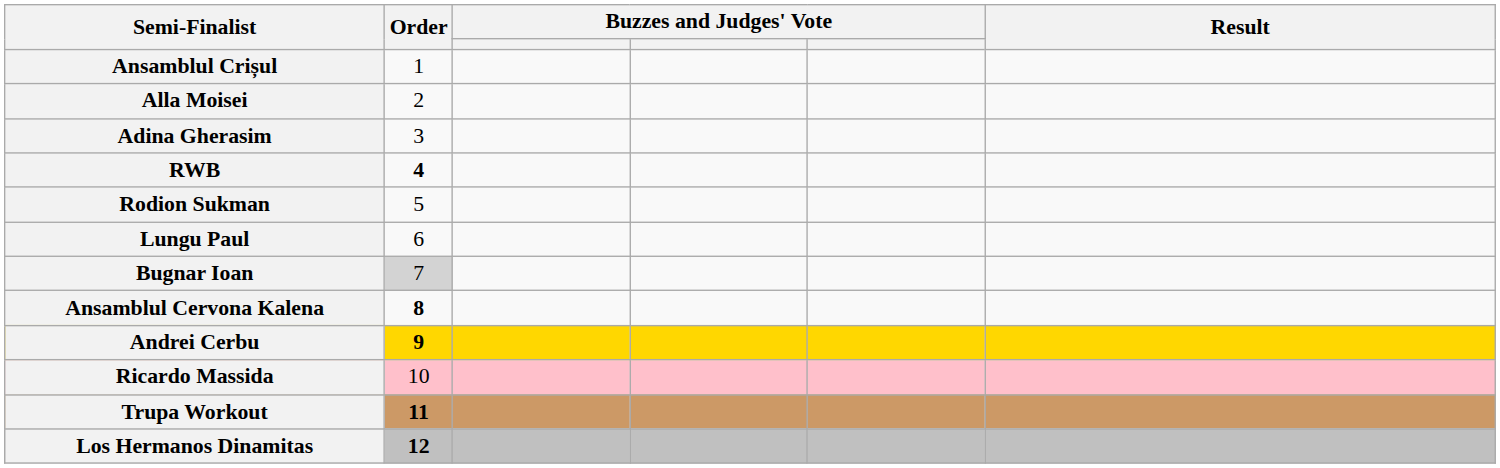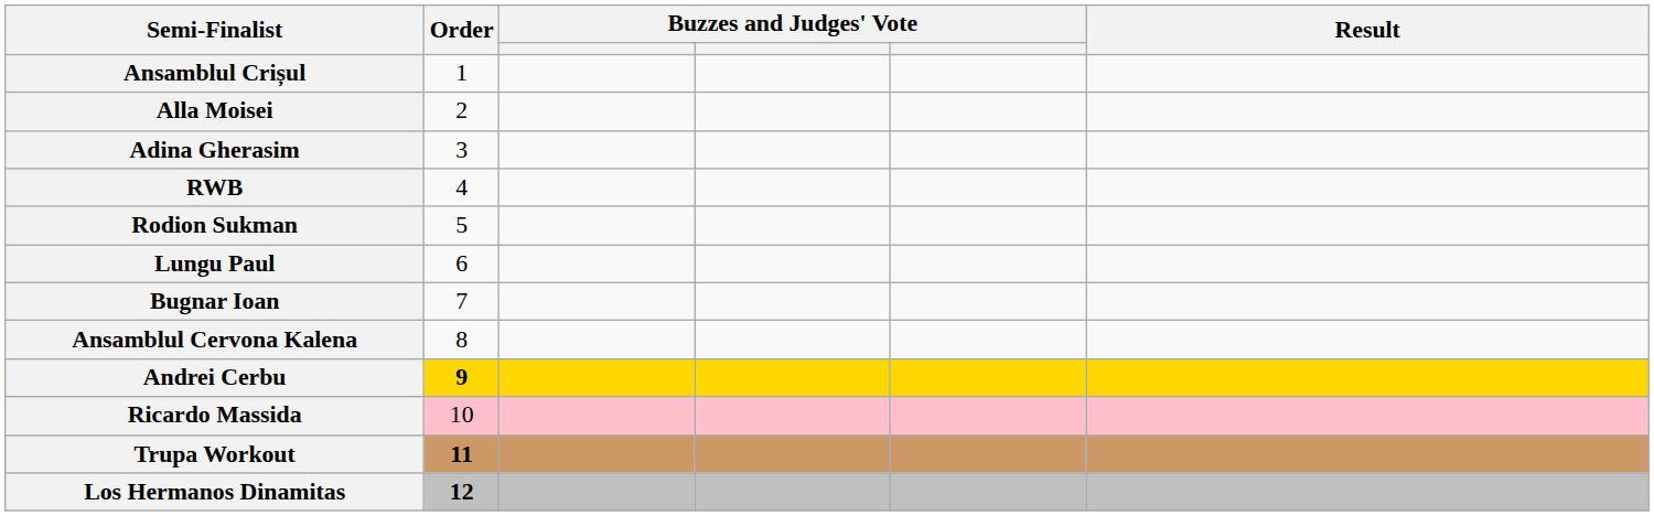RWB | Order: bold -> normal
Bugnar Ioan | Order: lightgrey background -> no background
Ansamblul Cervona Kalena | Order: bold -> normal
